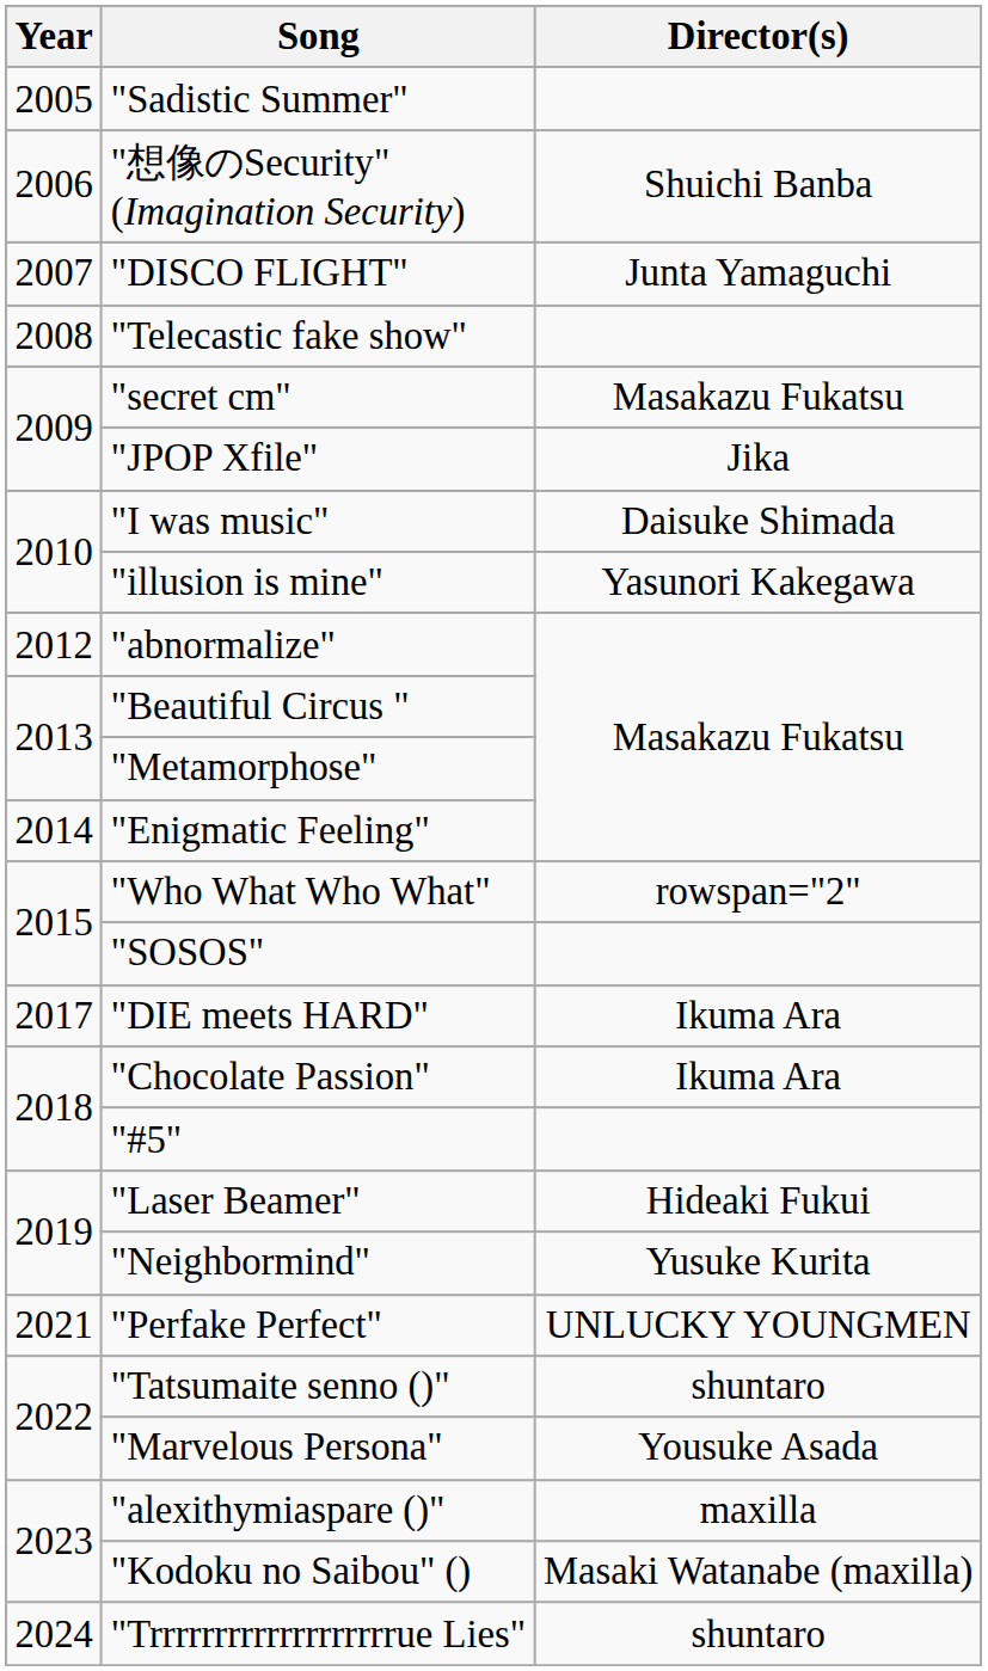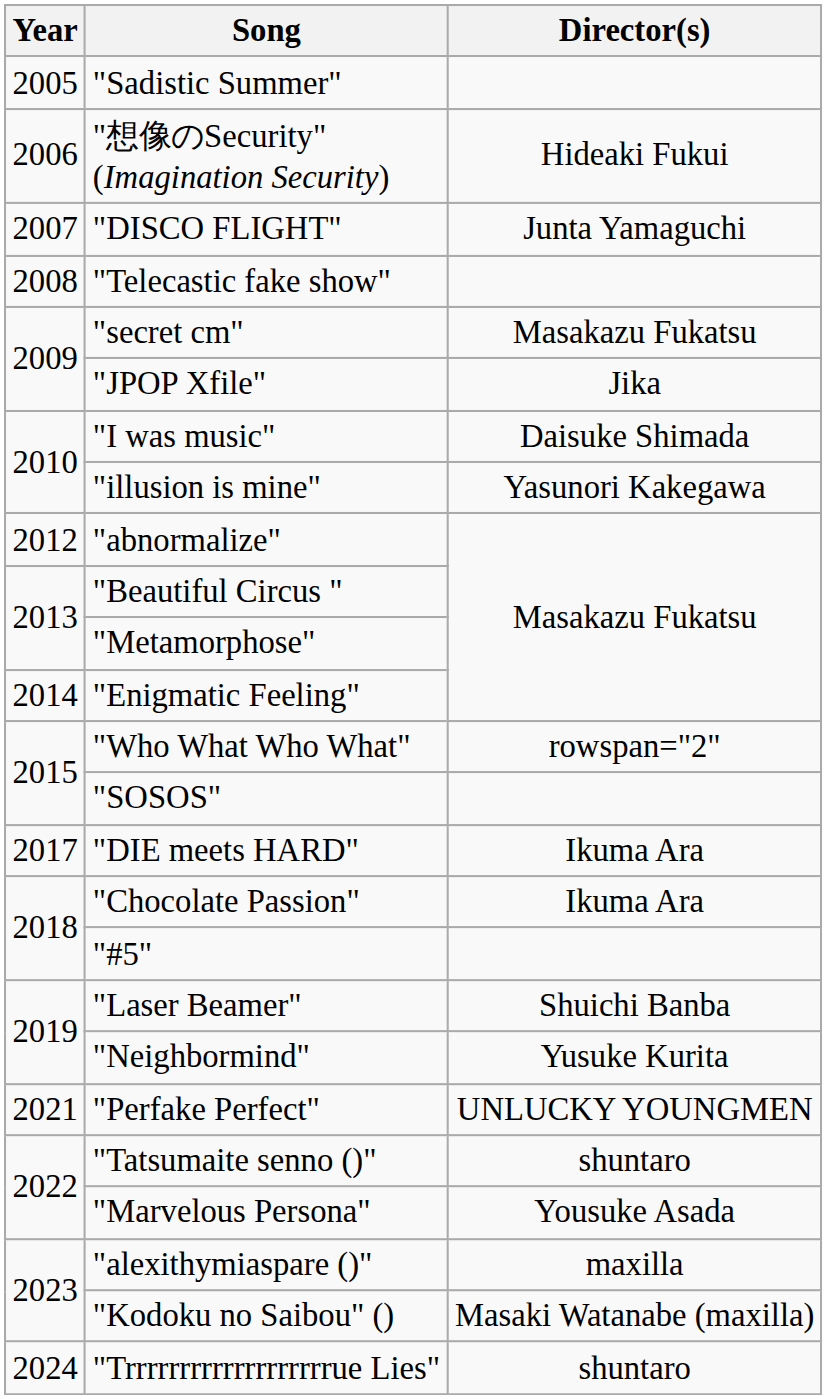"想像のSecurity" (Imagination Security) | Director(s): Shuichi Banba -> Hideaki Fukui
"Laser Beamer" | Director(s): Hideaki Fukui -> Shuichi Banba
